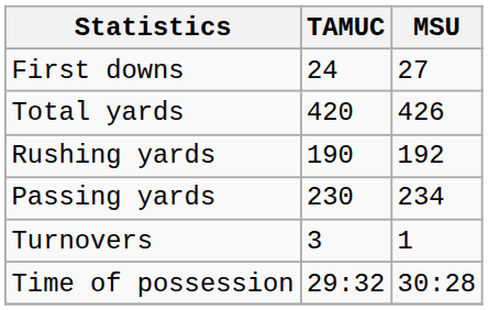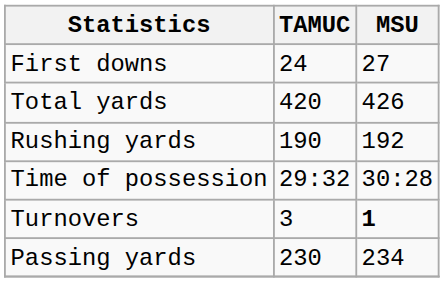rows swapped: Passing yards <-> Time of possession
Turnovers | MSU: normal -> bold
